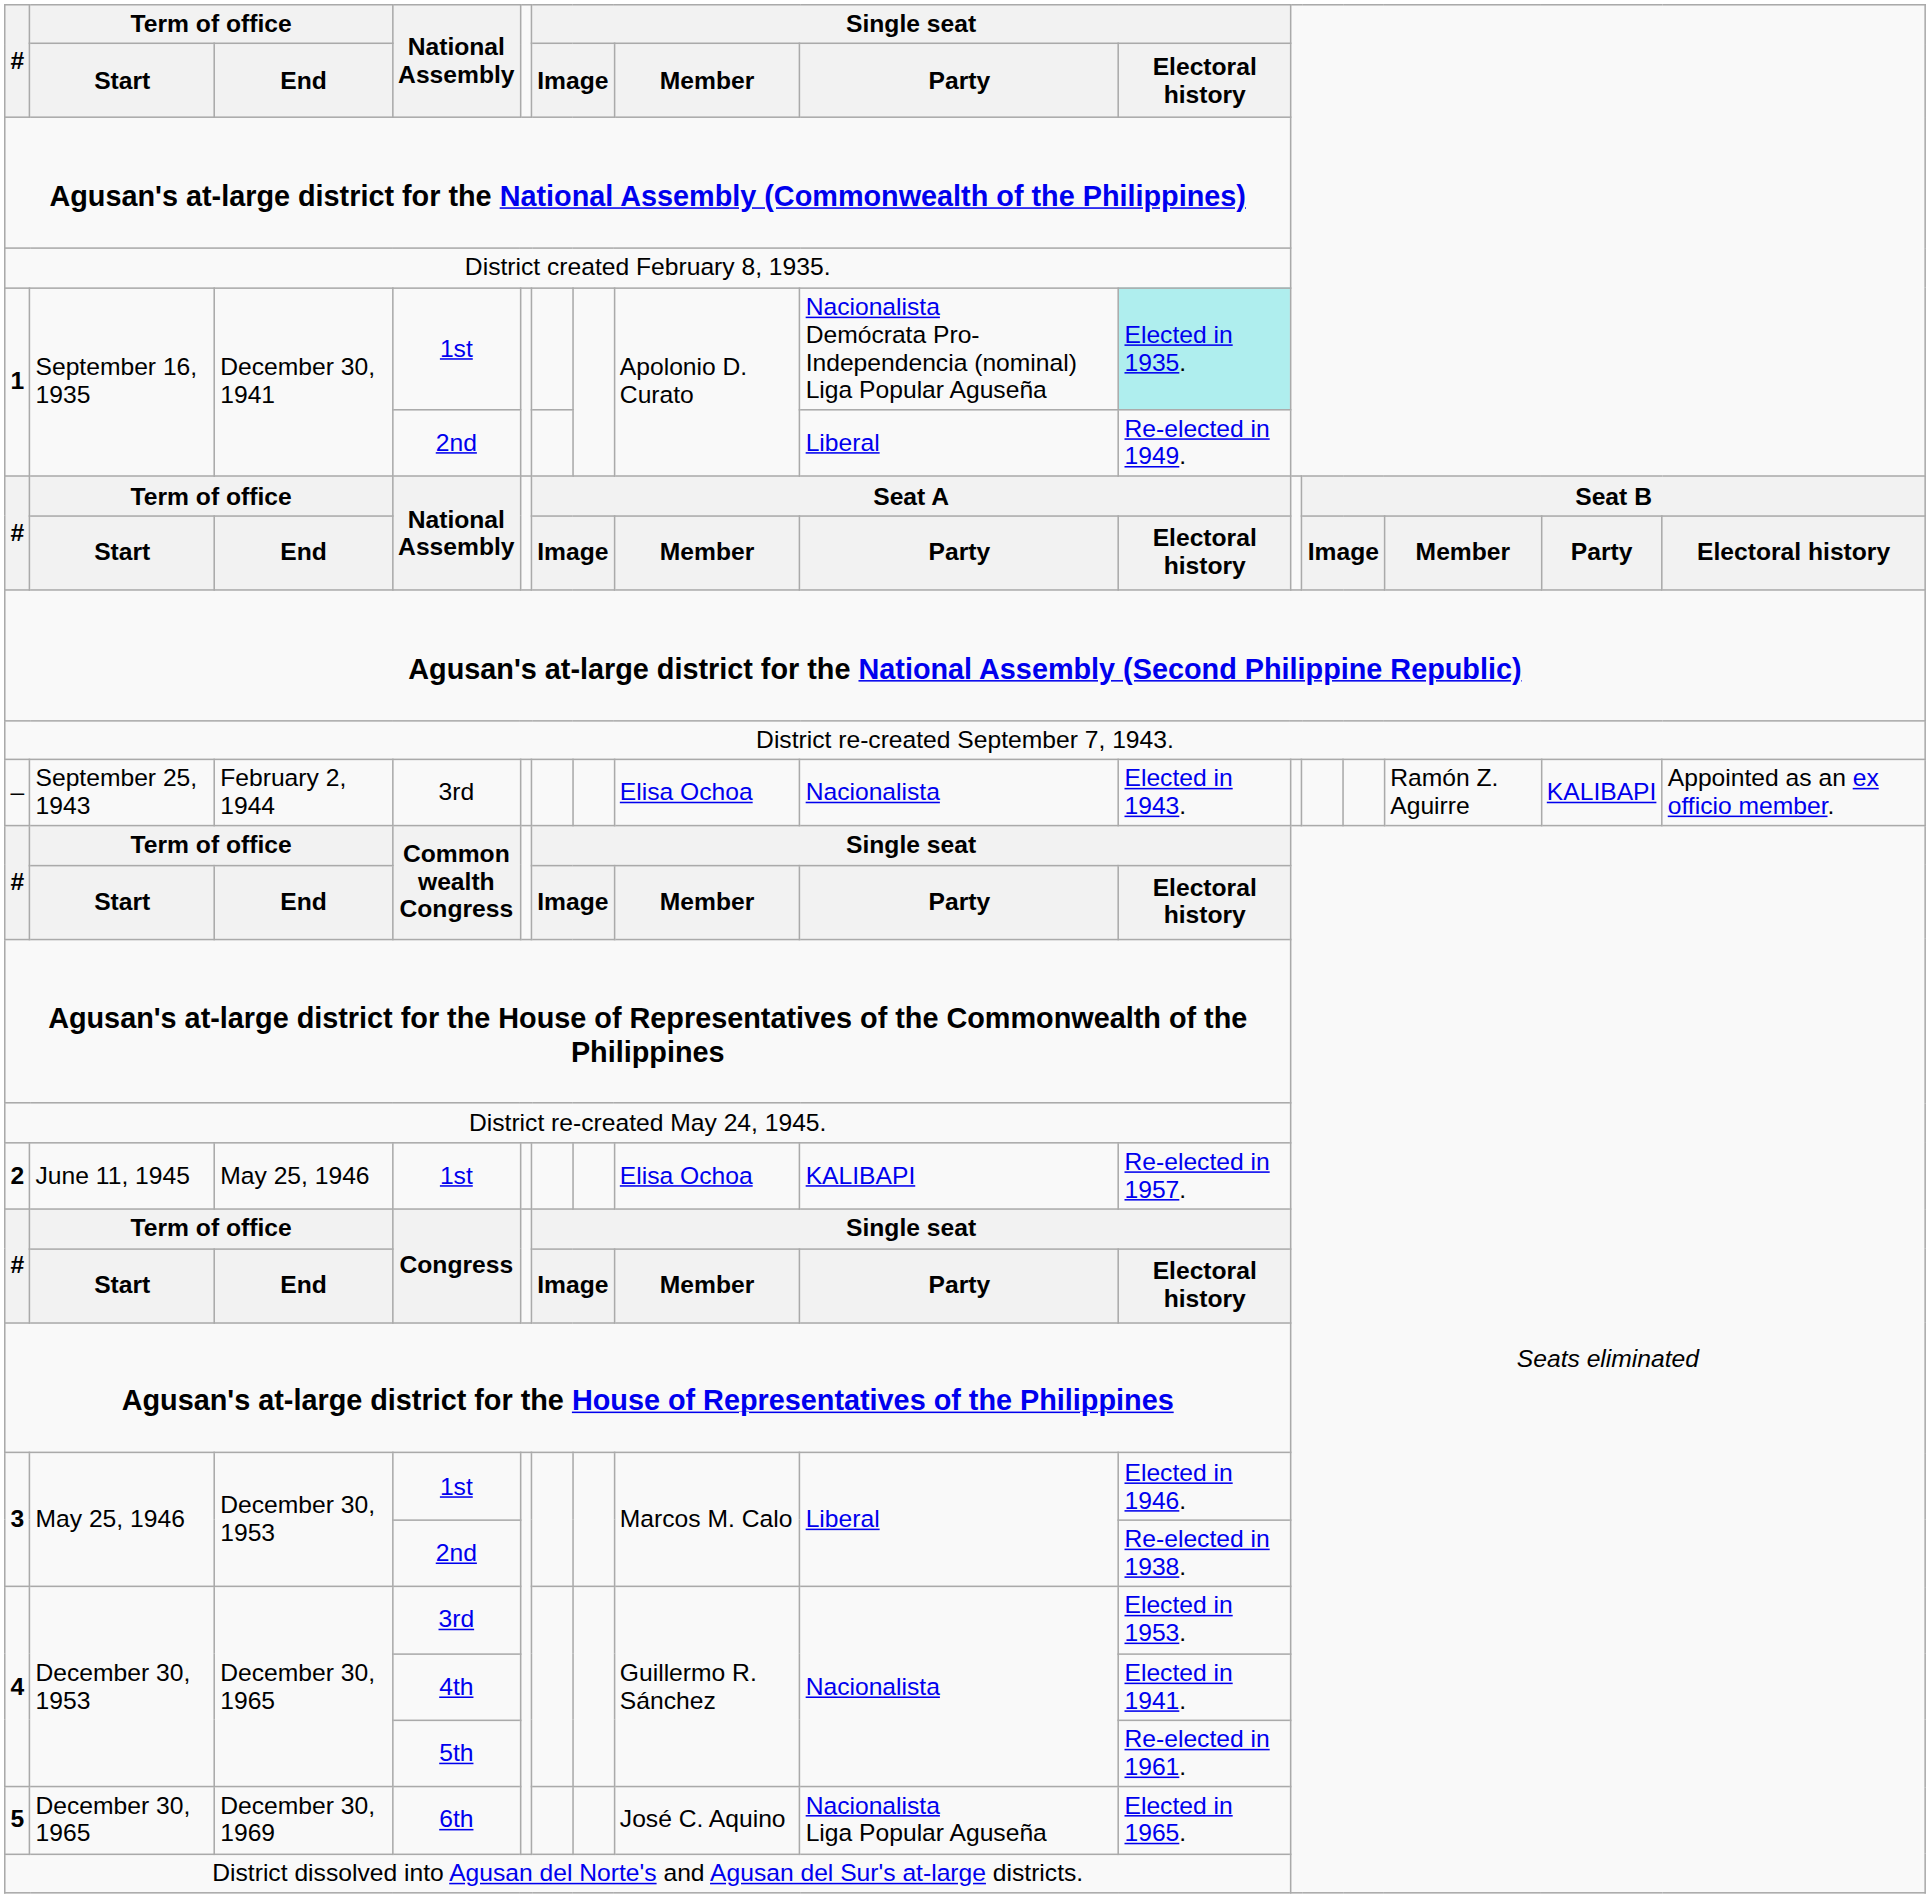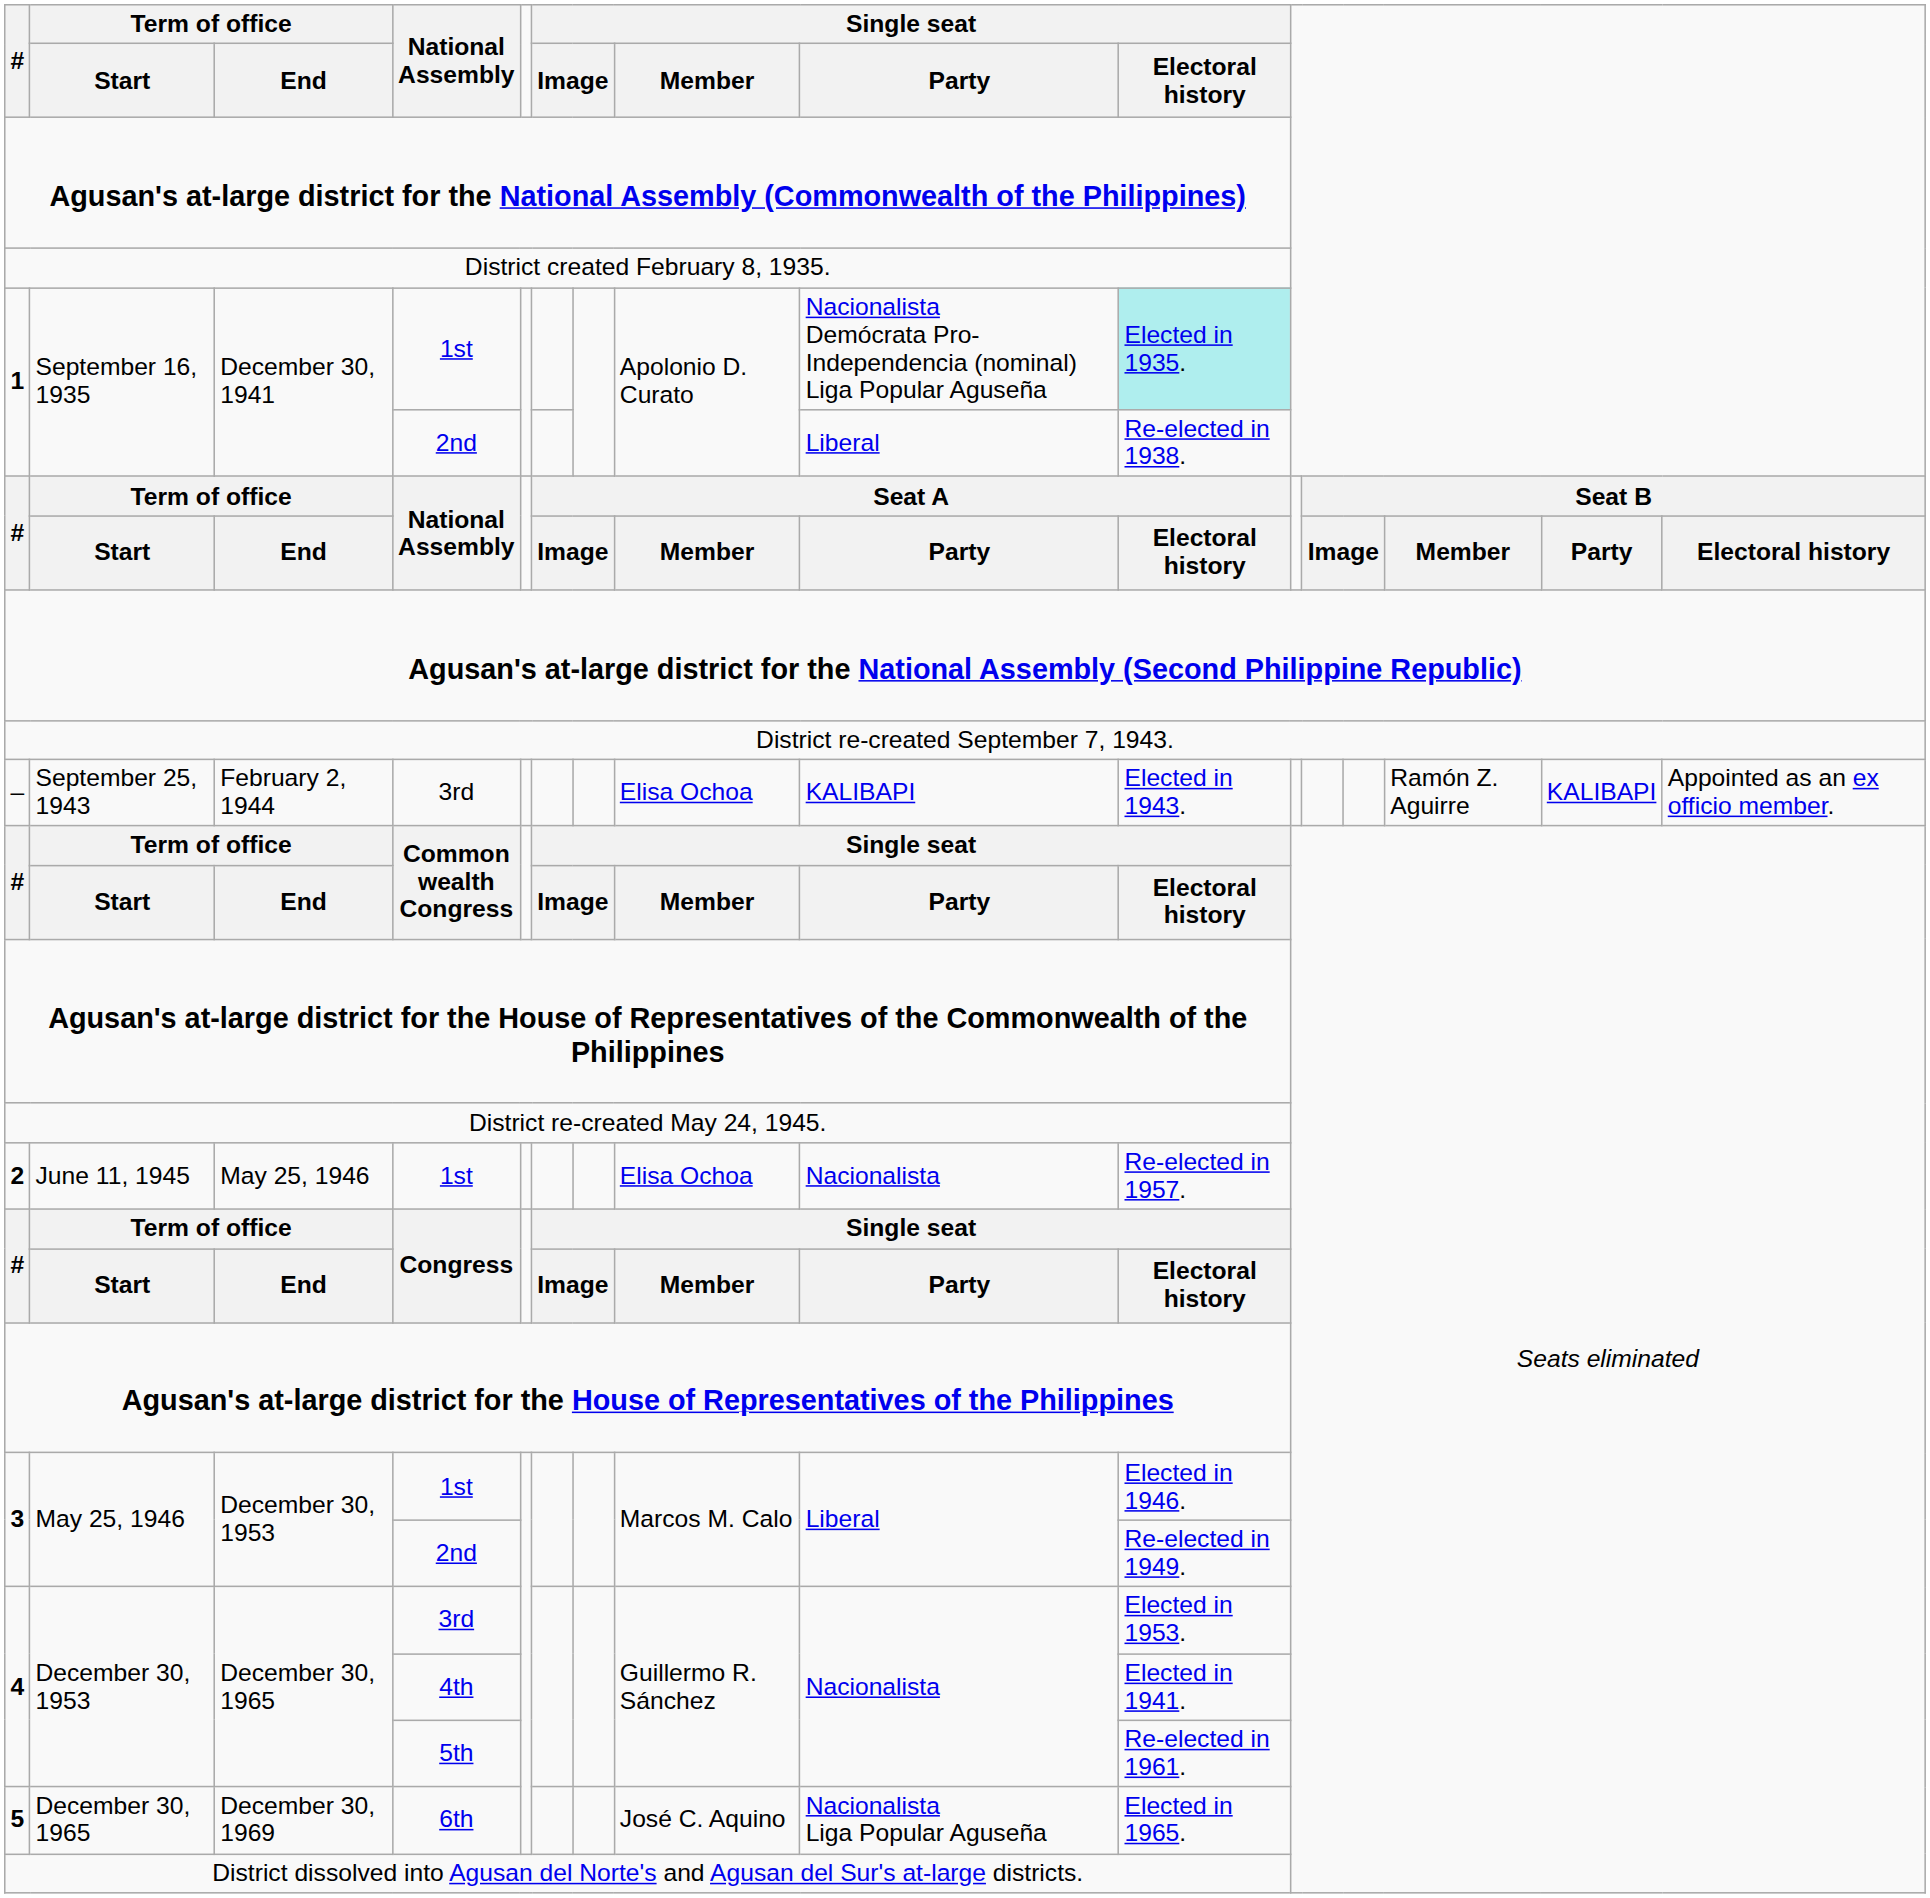1 / 2nd | Single seat / Electoral history: Re-elected in 1949. -> Re-elected in 1938.
– / 3rd | Single seat / Party: Nacionalista -> KALIBAPI
2 / 1st | Single seat / Party: KALIBAPI -> Nacionalista
3 / 2nd | Single seat / Electoral history: Re-elected in 1938. -> Re-elected in 1949.
